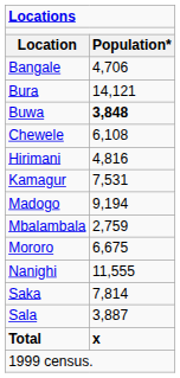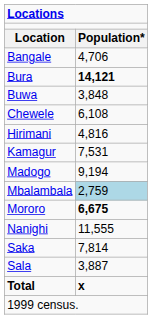Bura | column 2: normal -> bold
Buwa | column 2: bold -> normal
Mbalambala | column 2: no background -> lightblue background
Mororo | column 2: normal -> bold
